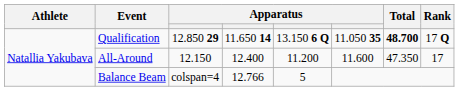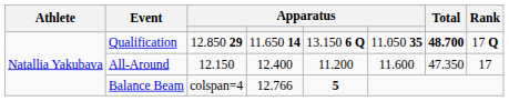Balance Beam | column 5: normal -> bold
